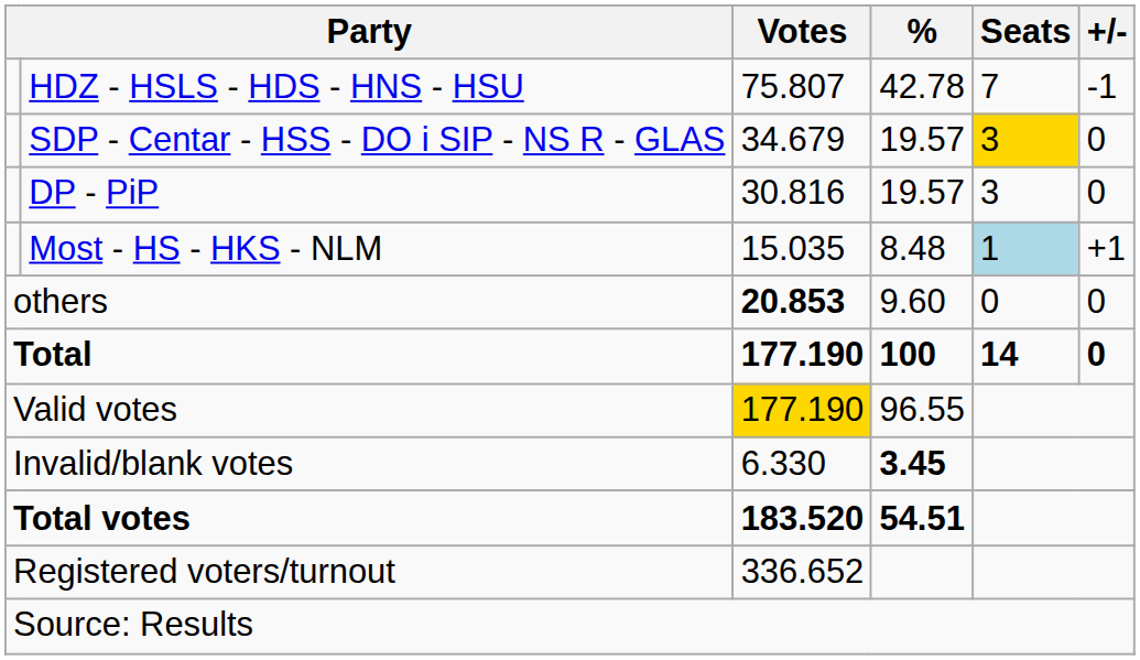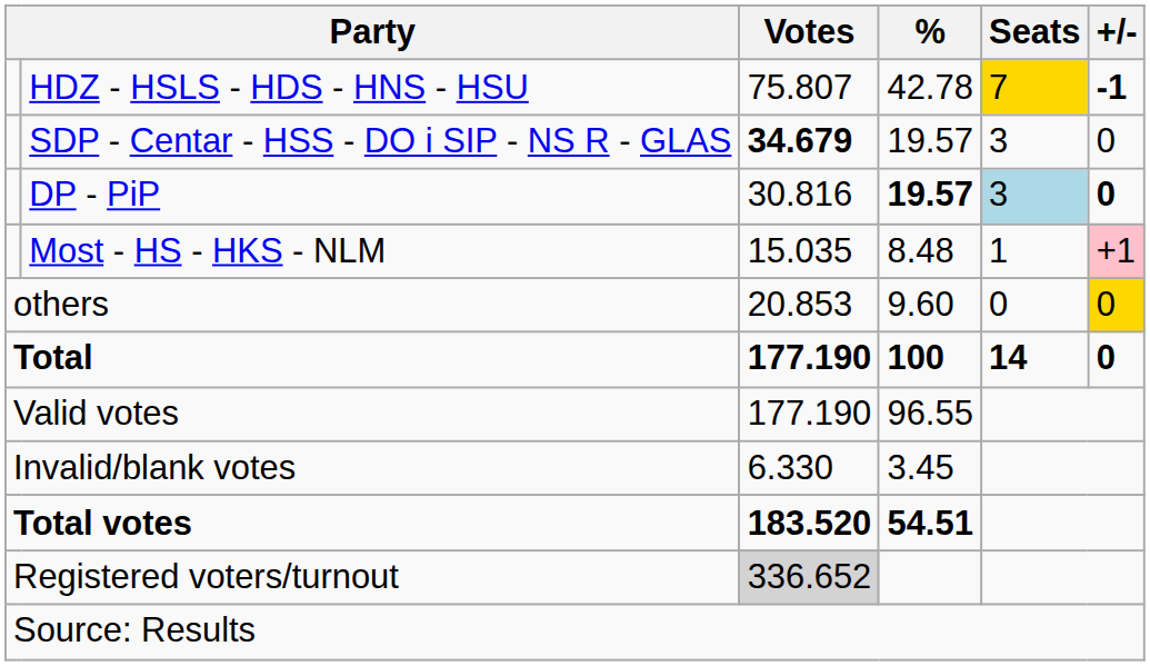HDZ - HSLS - HDS - HNS - HSU | Seats: no background -> gold background
HDZ - HSLS - HDS - HNS - HSU | +/-: normal -> bold
SDP - Centar - HSS - DO i SIP - NS R - GLAS | Votes: normal -> bold
SDP - Centar - HSS - DO i SIP - NS R - GLAS | Seats: gold background -> no background
DP - PiP | %: normal -> bold
DP - PiP | Seats: no background -> lightblue background
DP - PiP | +/-: normal -> bold
Most - HS - HKS - NLM | Seats: lightblue background -> no background
Most - HS - HKS - NLM | +/-: no background -> pink background
others | Votes: bold -> normal
others | +/-: no background -> gold background
Valid votes | Votes: gold background -> no background
Invalid/blank votes | %: bold -> normal
Registered voters/turnout | Votes: no background -> lightgrey background
